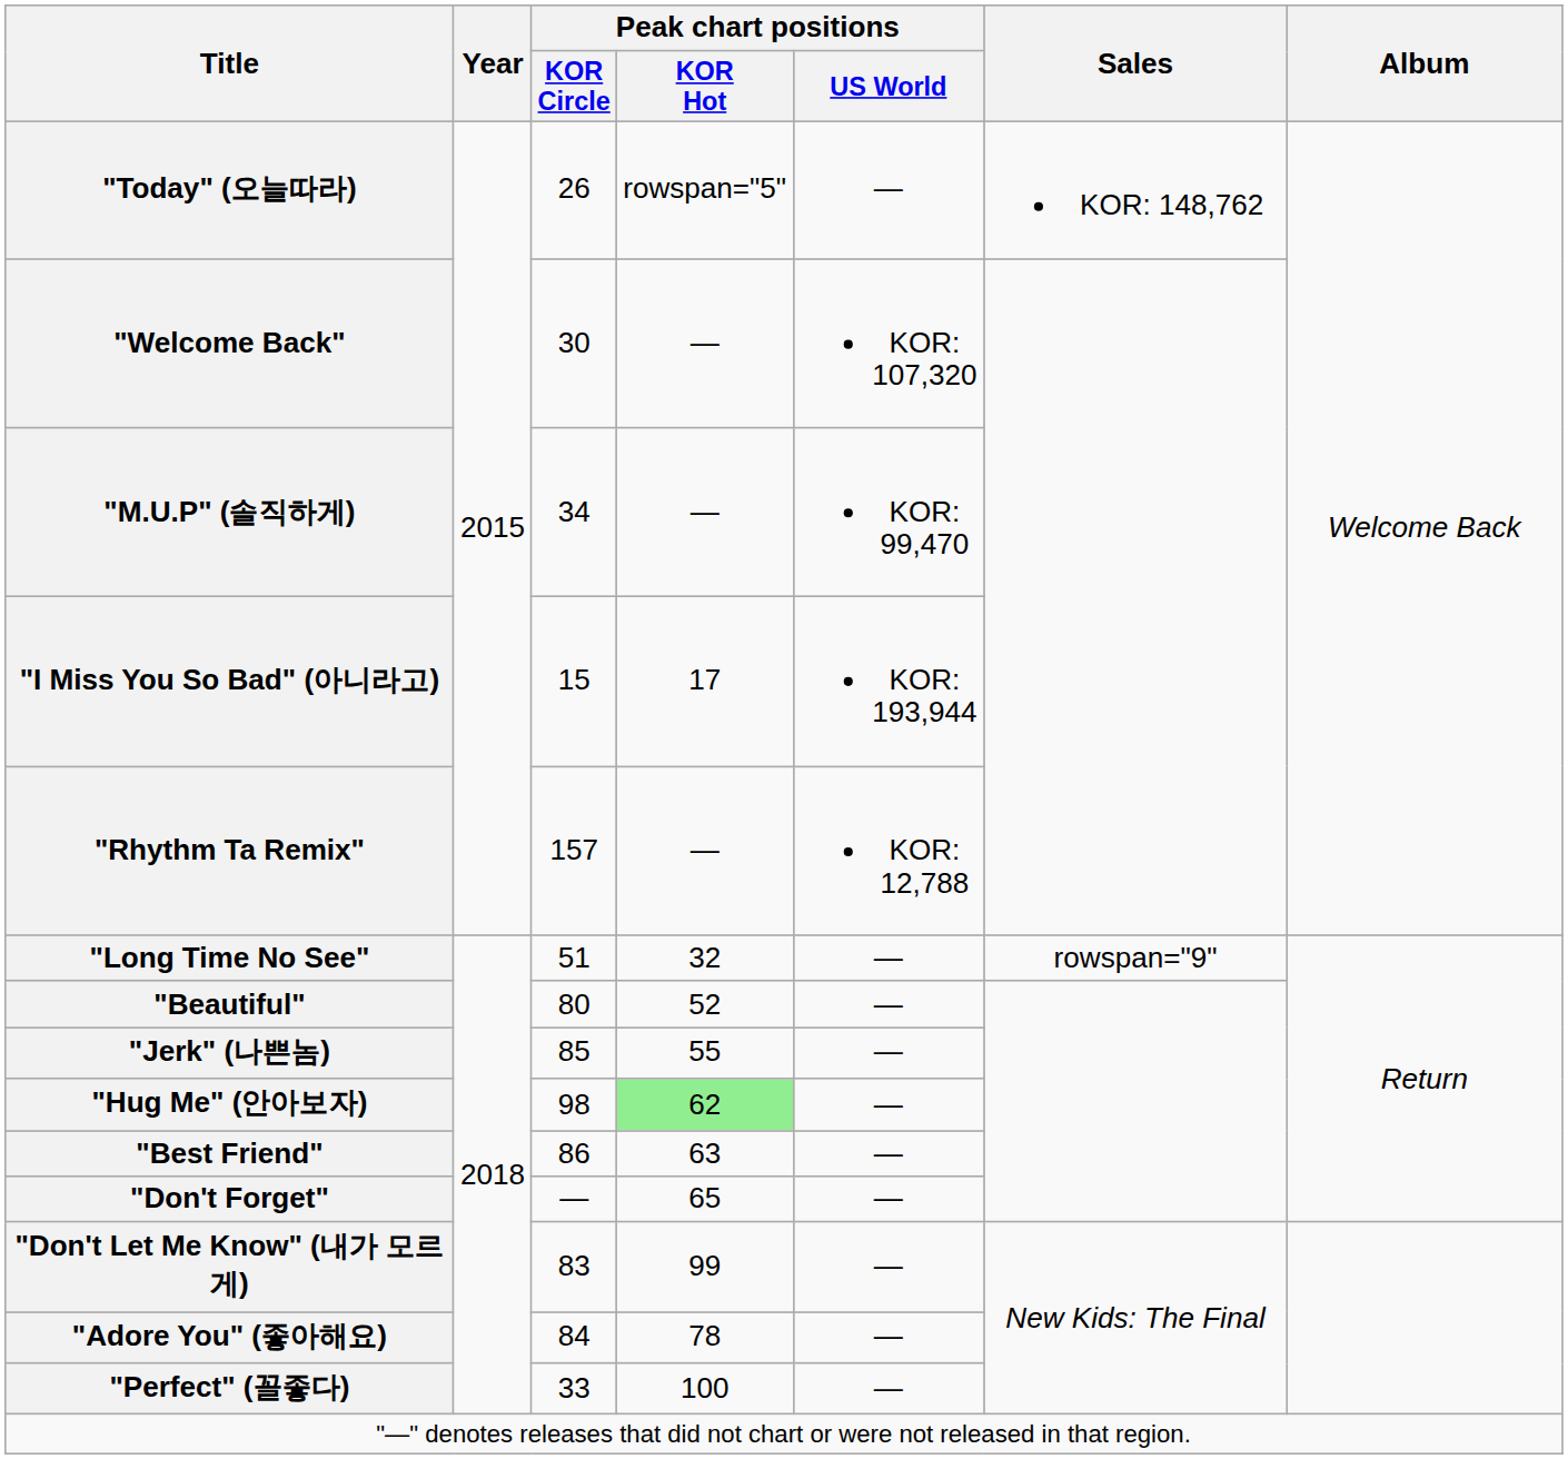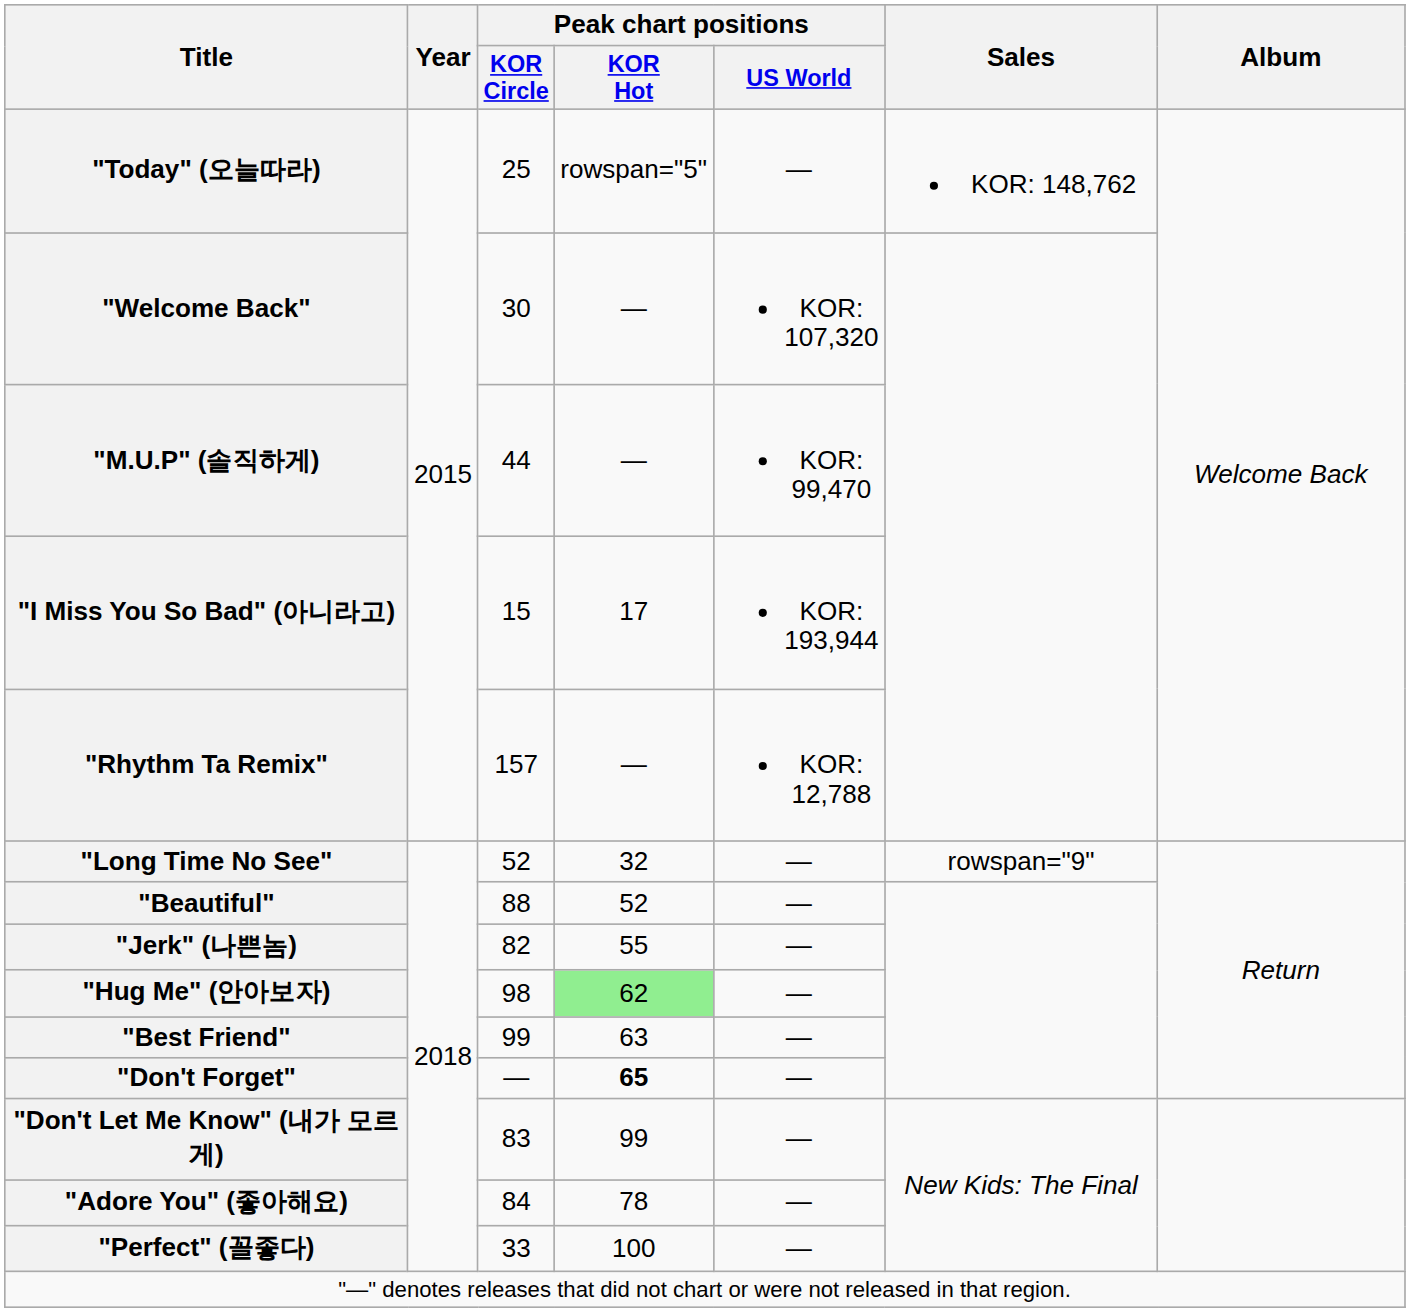"Today" (오늘따라) | Peak chart positions / KOR Circle: 26 -> 25
"M.U.P" (솔직하게) | Peak chart positions / KOR Circle: 34 -> 44
"Long Time No See" | Peak chart positions / KOR Circle: 51 -> 52
"Beautiful" | Peak chart positions / KOR Circle: 80 -> 88
"Jerk" (나쁜놈) | Peak chart positions / KOR Circle: 85 -> 82
"Best Friend" | Peak chart positions / KOR Circle: 86 -> 99
"Don't Forget" | Peak chart positions / KOR Hot: normal -> bold
